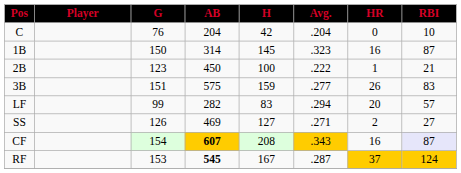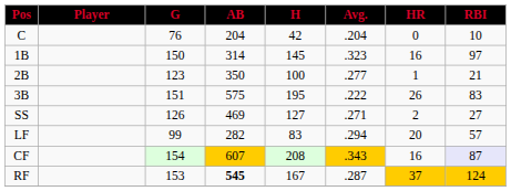1B | RBI: 87 -> 97
2B | AB: 450 -> 350
2B | Avg.: .222 -> .277
3B | H: 159 -> 195
3B | Avg.: .277 -> .222
rows swapped: SS <-> LF
CF | AB: bold -> normal
